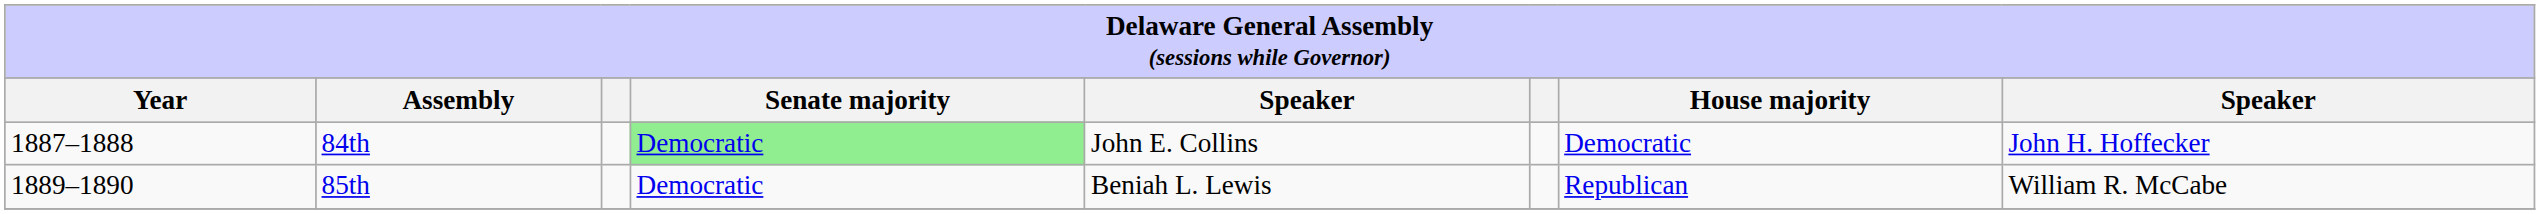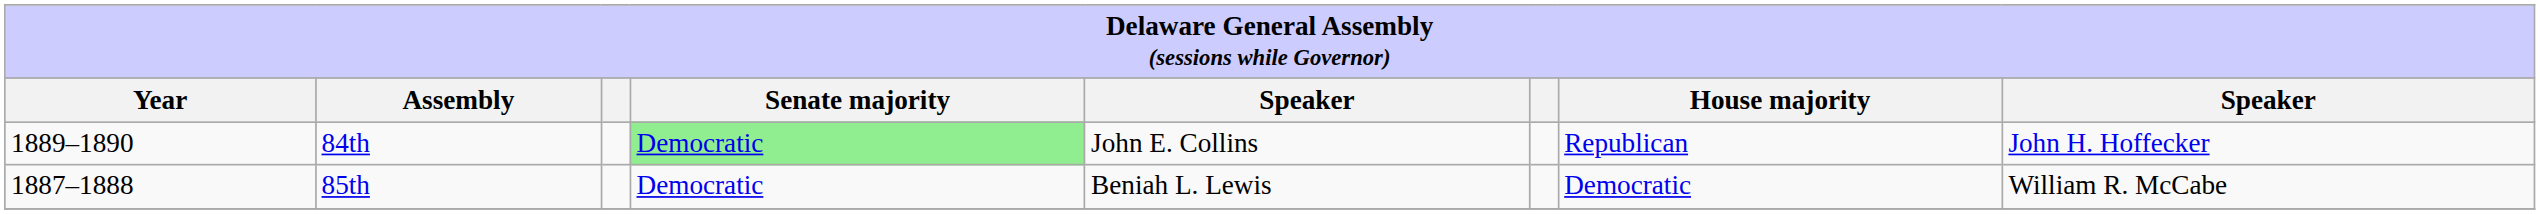84th | Year: 1887–1888 -> 1889–1890
84th | House majority: Democratic -> Republican
85th | Year: 1889–1890 -> 1887–1888
85th | House majority: Republican -> Democratic
